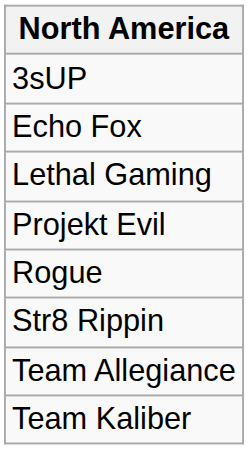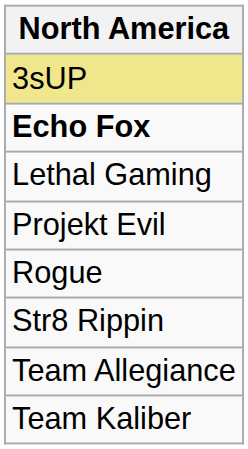row 2 | column 1: no background -> khaki background
row 3 | column 1: normal -> bold
